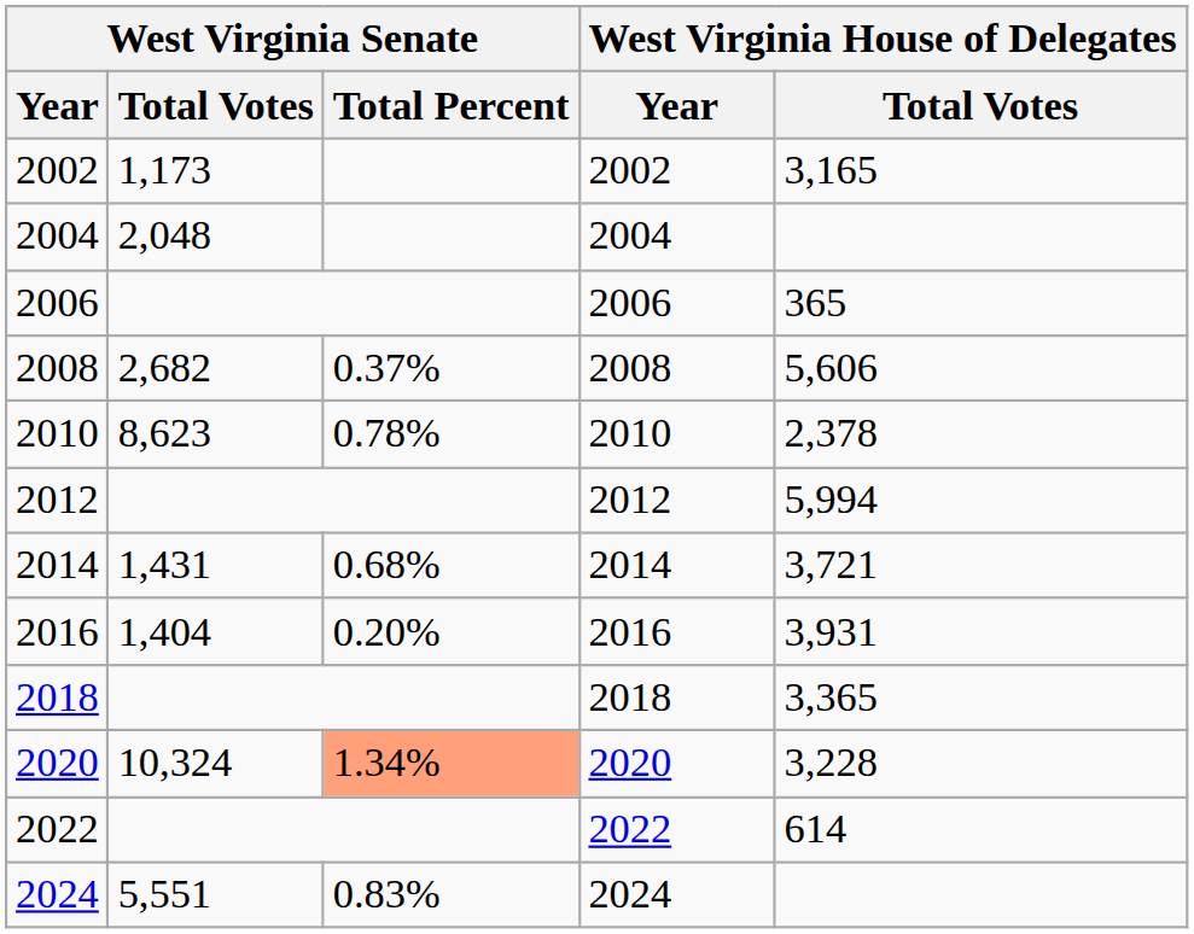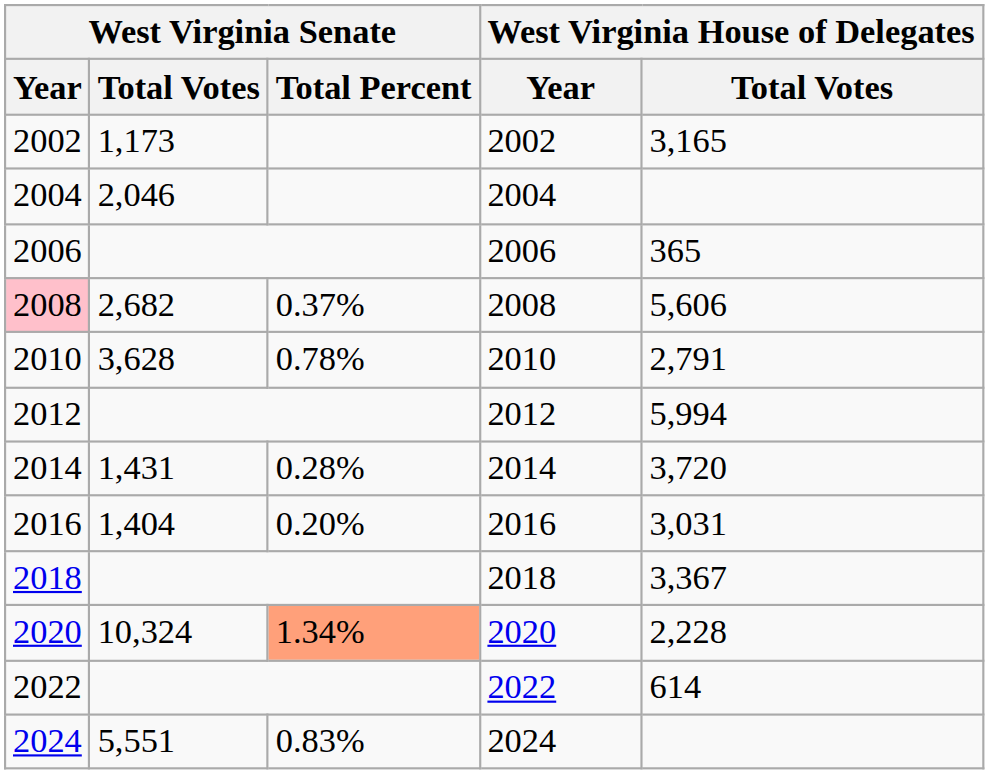row 4 | West Virginia Senate / Total Votes: 2,048 -> 2,046
row 6 | West Virginia Senate / Year: no background -> pink background
row 7 | West Virginia Senate / Total Votes: 8,623 -> 3,628
row 7 | West Virginia House of Delegates / Total Votes: 2,378 -> 2,791
row 9 | West Virginia Senate / Total Percent: 0.68% -> 0.28%
row 9 | West Virginia House of Delegates / Total Votes: 3,721 -> 3,720
row 10 | West Virginia House of Delegates / Total Votes: 3,931 -> 3,031
row 11 | West Virginia House of Delegates / Total Votes: 3,365 -> 3,367
row 12 | West Virginia House of Delegates / Total Votes: 3,228 -> 2,228
